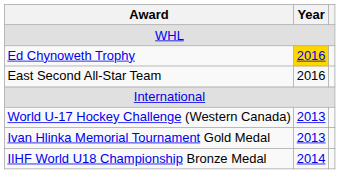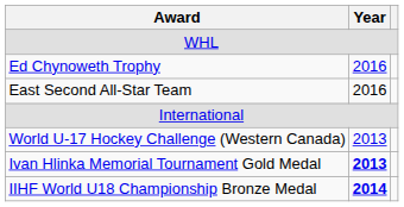Ed Chynoweth Trophy | Year: gold background -> no background
Ivan Hlinka Memorial Tournament Gold Medal | Year: normal -> bold
IIHF World U18 Championship Bronze Medal | Year: normal -> bold
